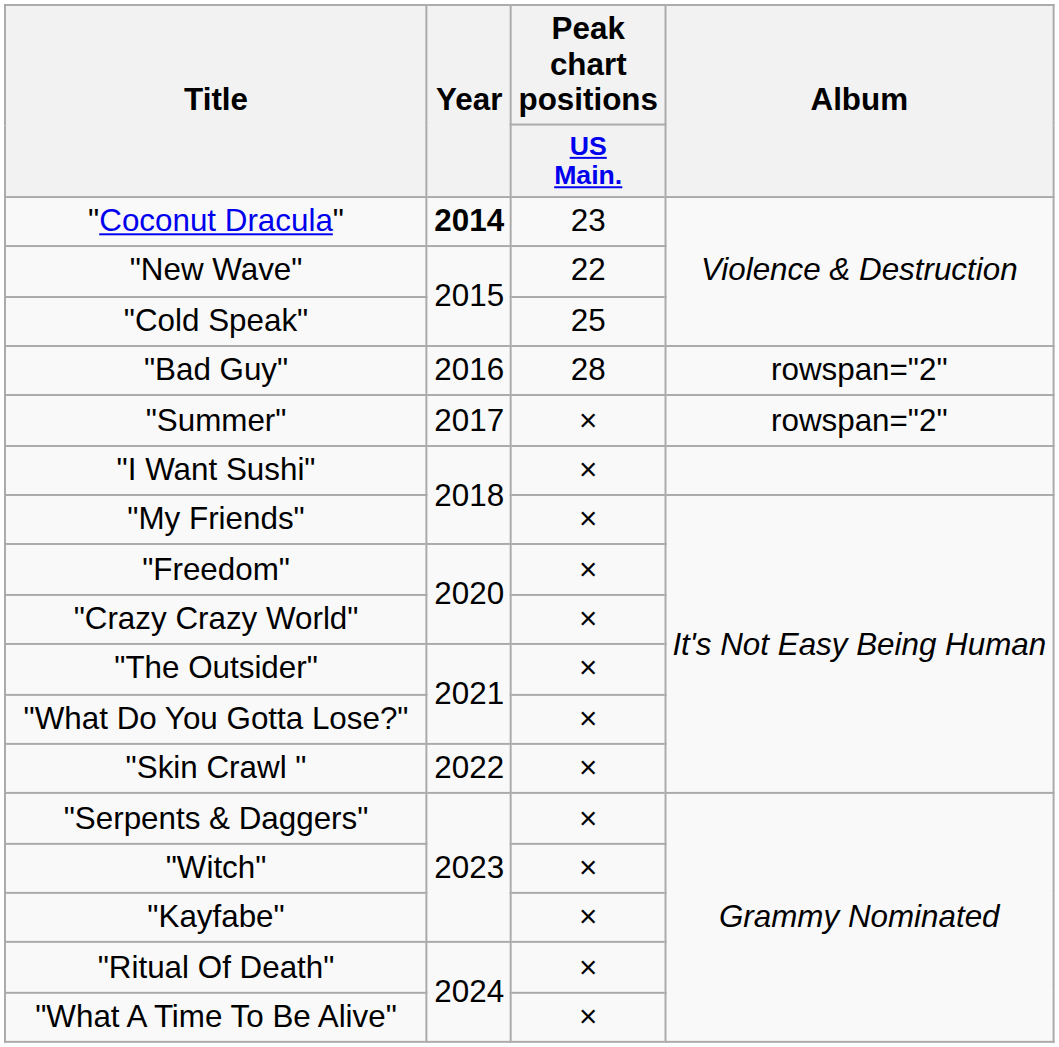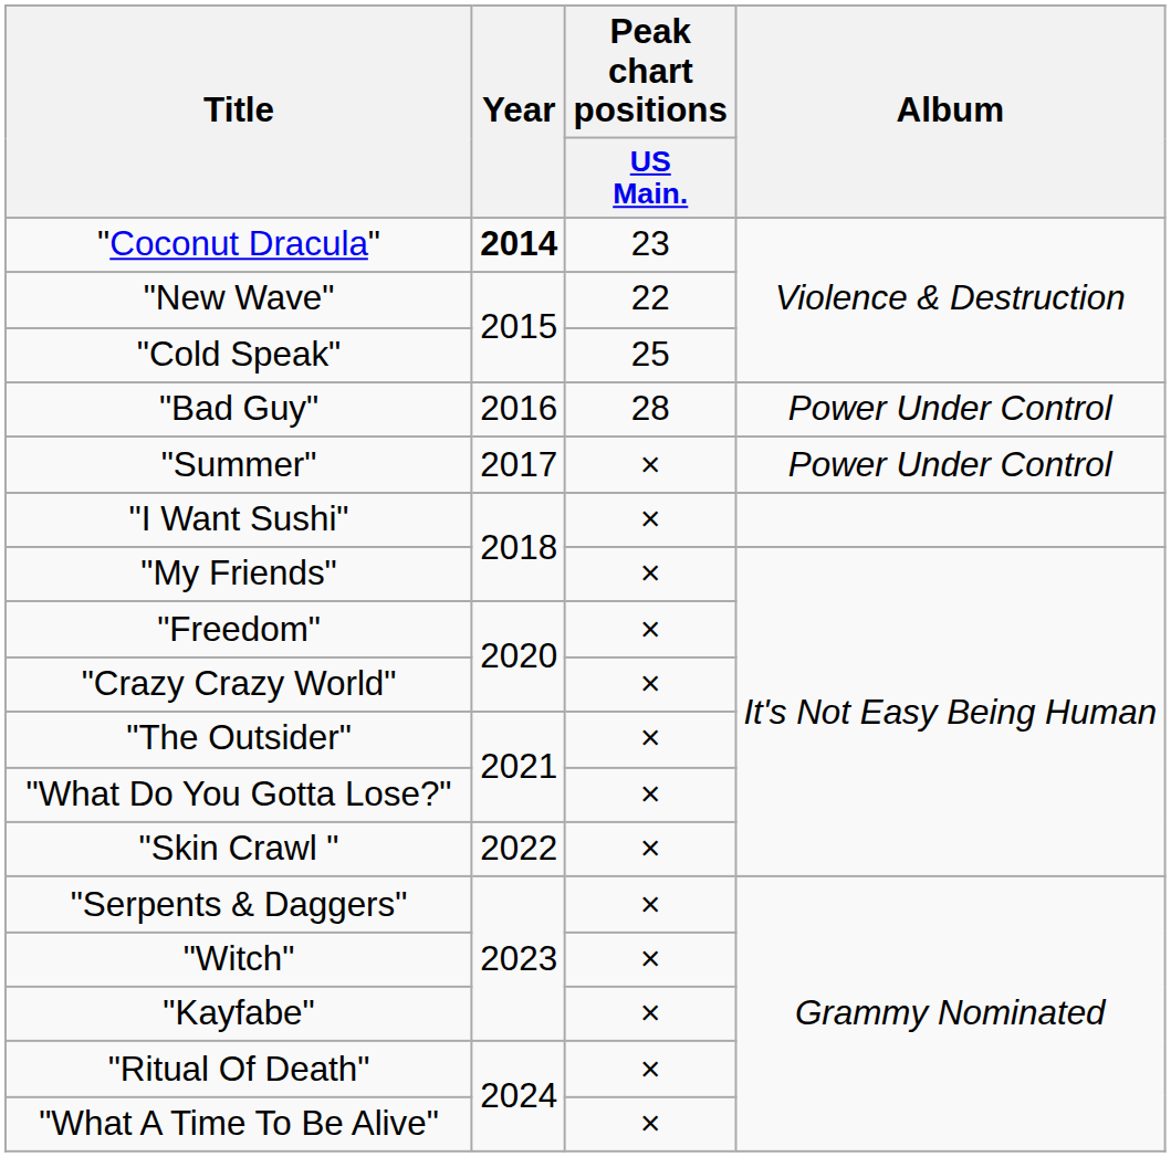"Bad Guy" | Album: rowspan="2" -> Power Under Control
"Summer" | Album: rowspan="2" -> Power Under Control
